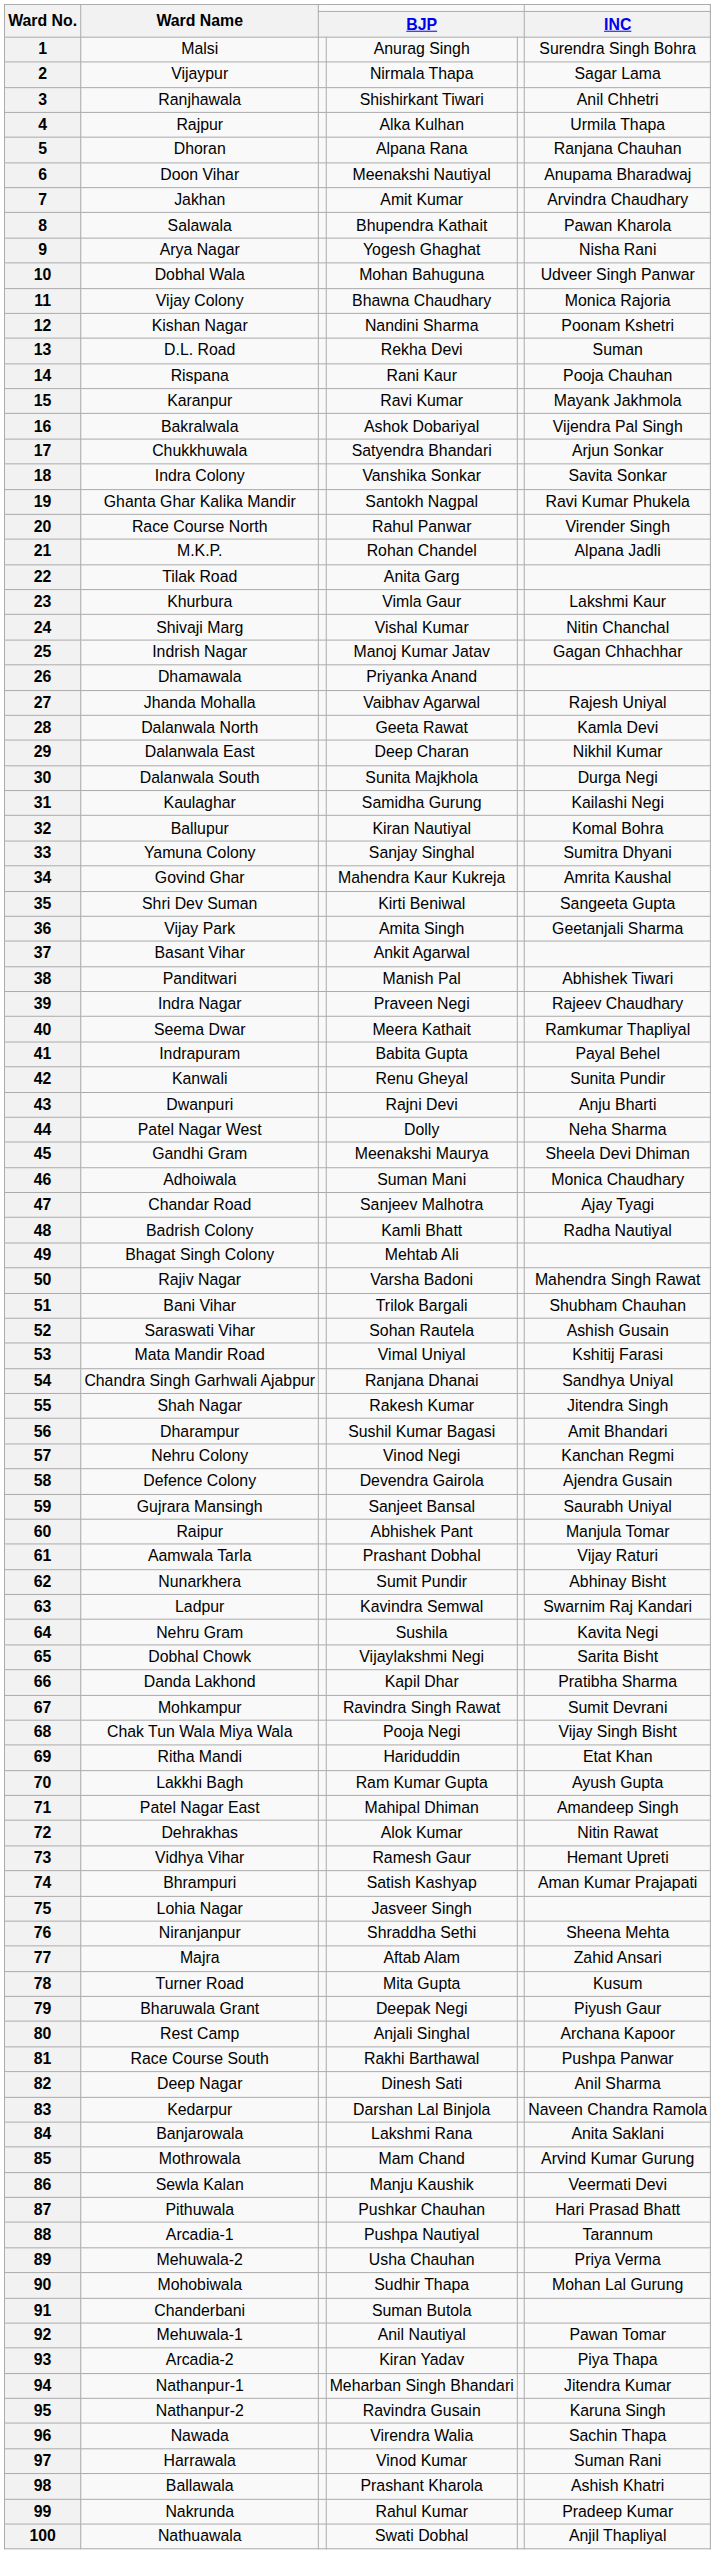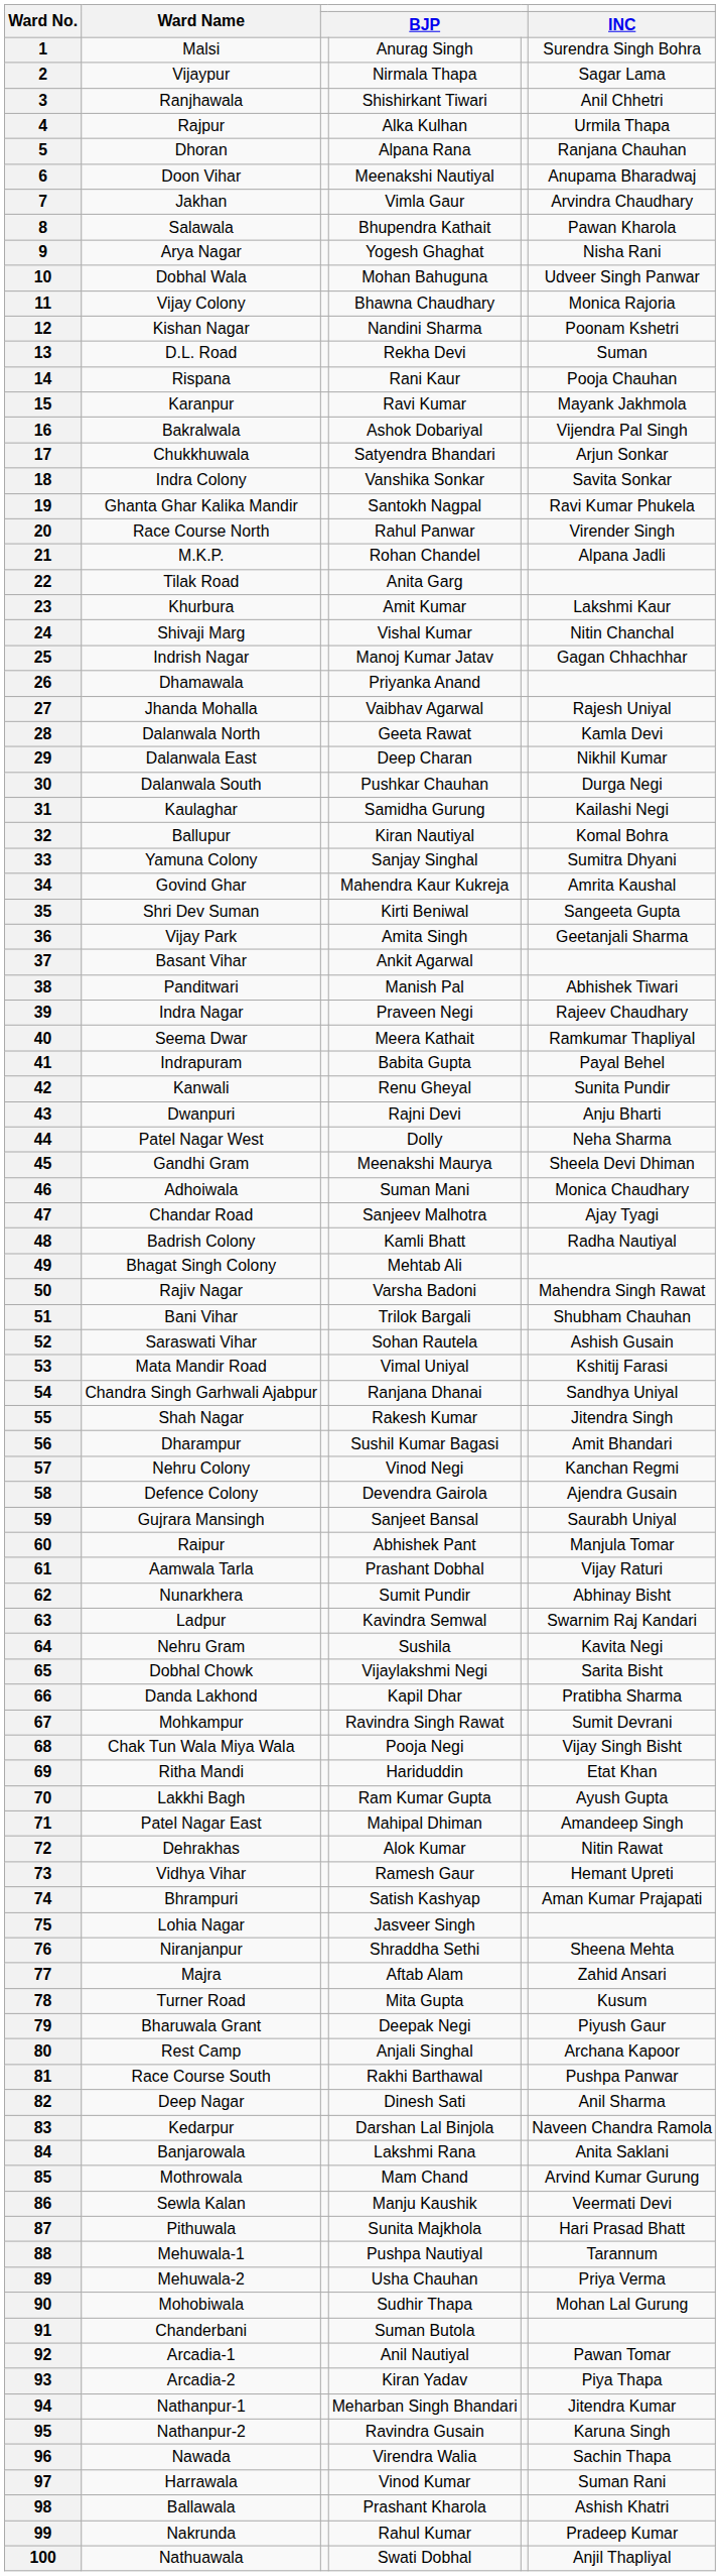7 | column 4: Amit Kumar -> Vimla Gaur
23 | column 4: Vimla Gaur -> Amit Kumar
30 | column 4: Sunita Majkhola -> Pushkar Chauhan
87 | column 4: Pushkar Chauhan -> Sunita Majkhola
88 | Ward Name: Arcadia-1 -> Mehuwala-1
92 | Ward Name: Mehuwala-1 -> Arcadia-1
